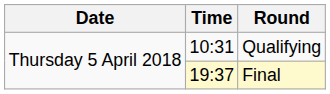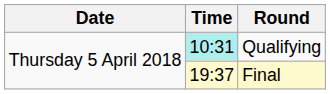Qualifying | Time: no background -> paleturquoise background
